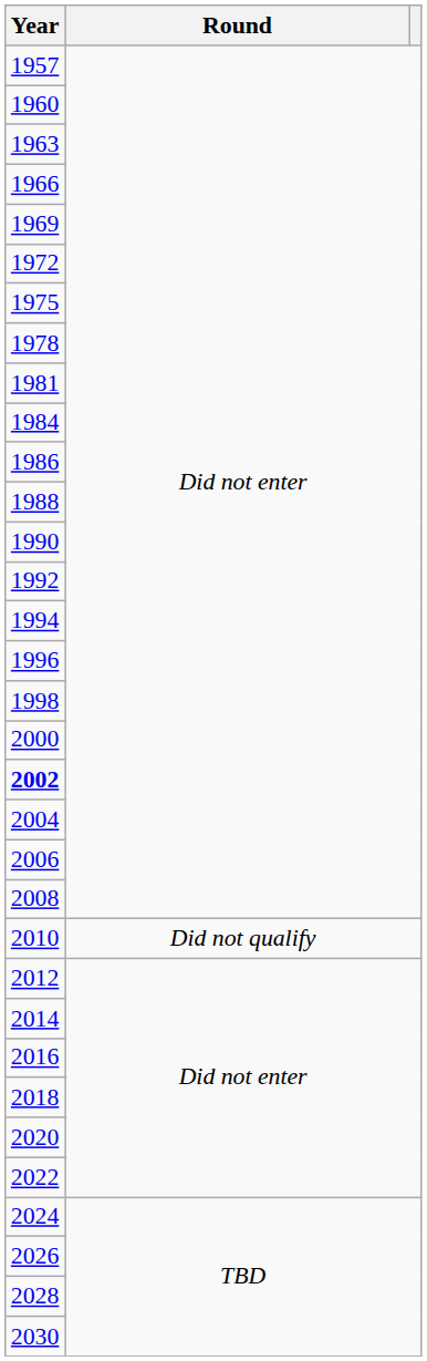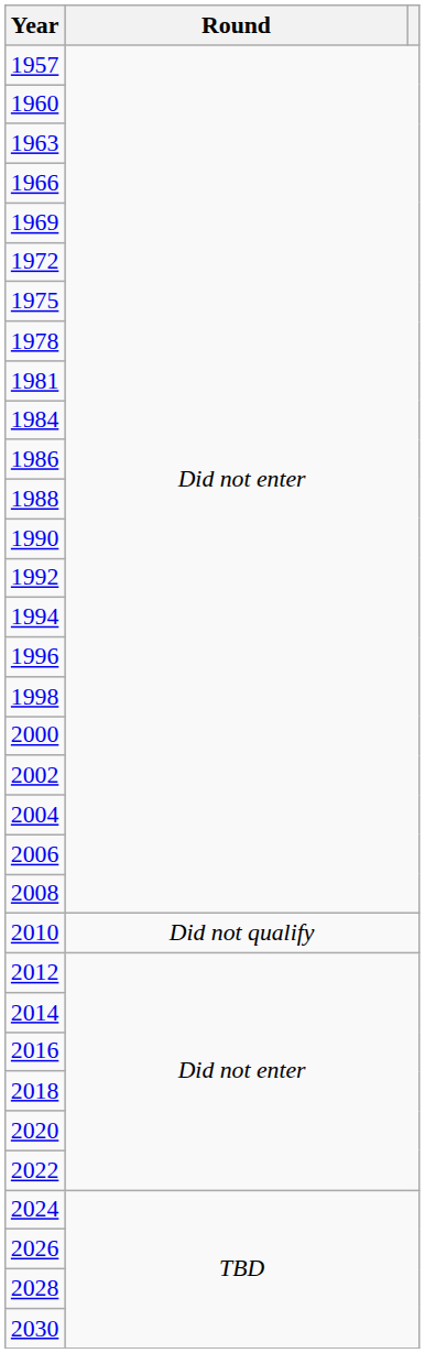2002 | Year: bold -> normal
